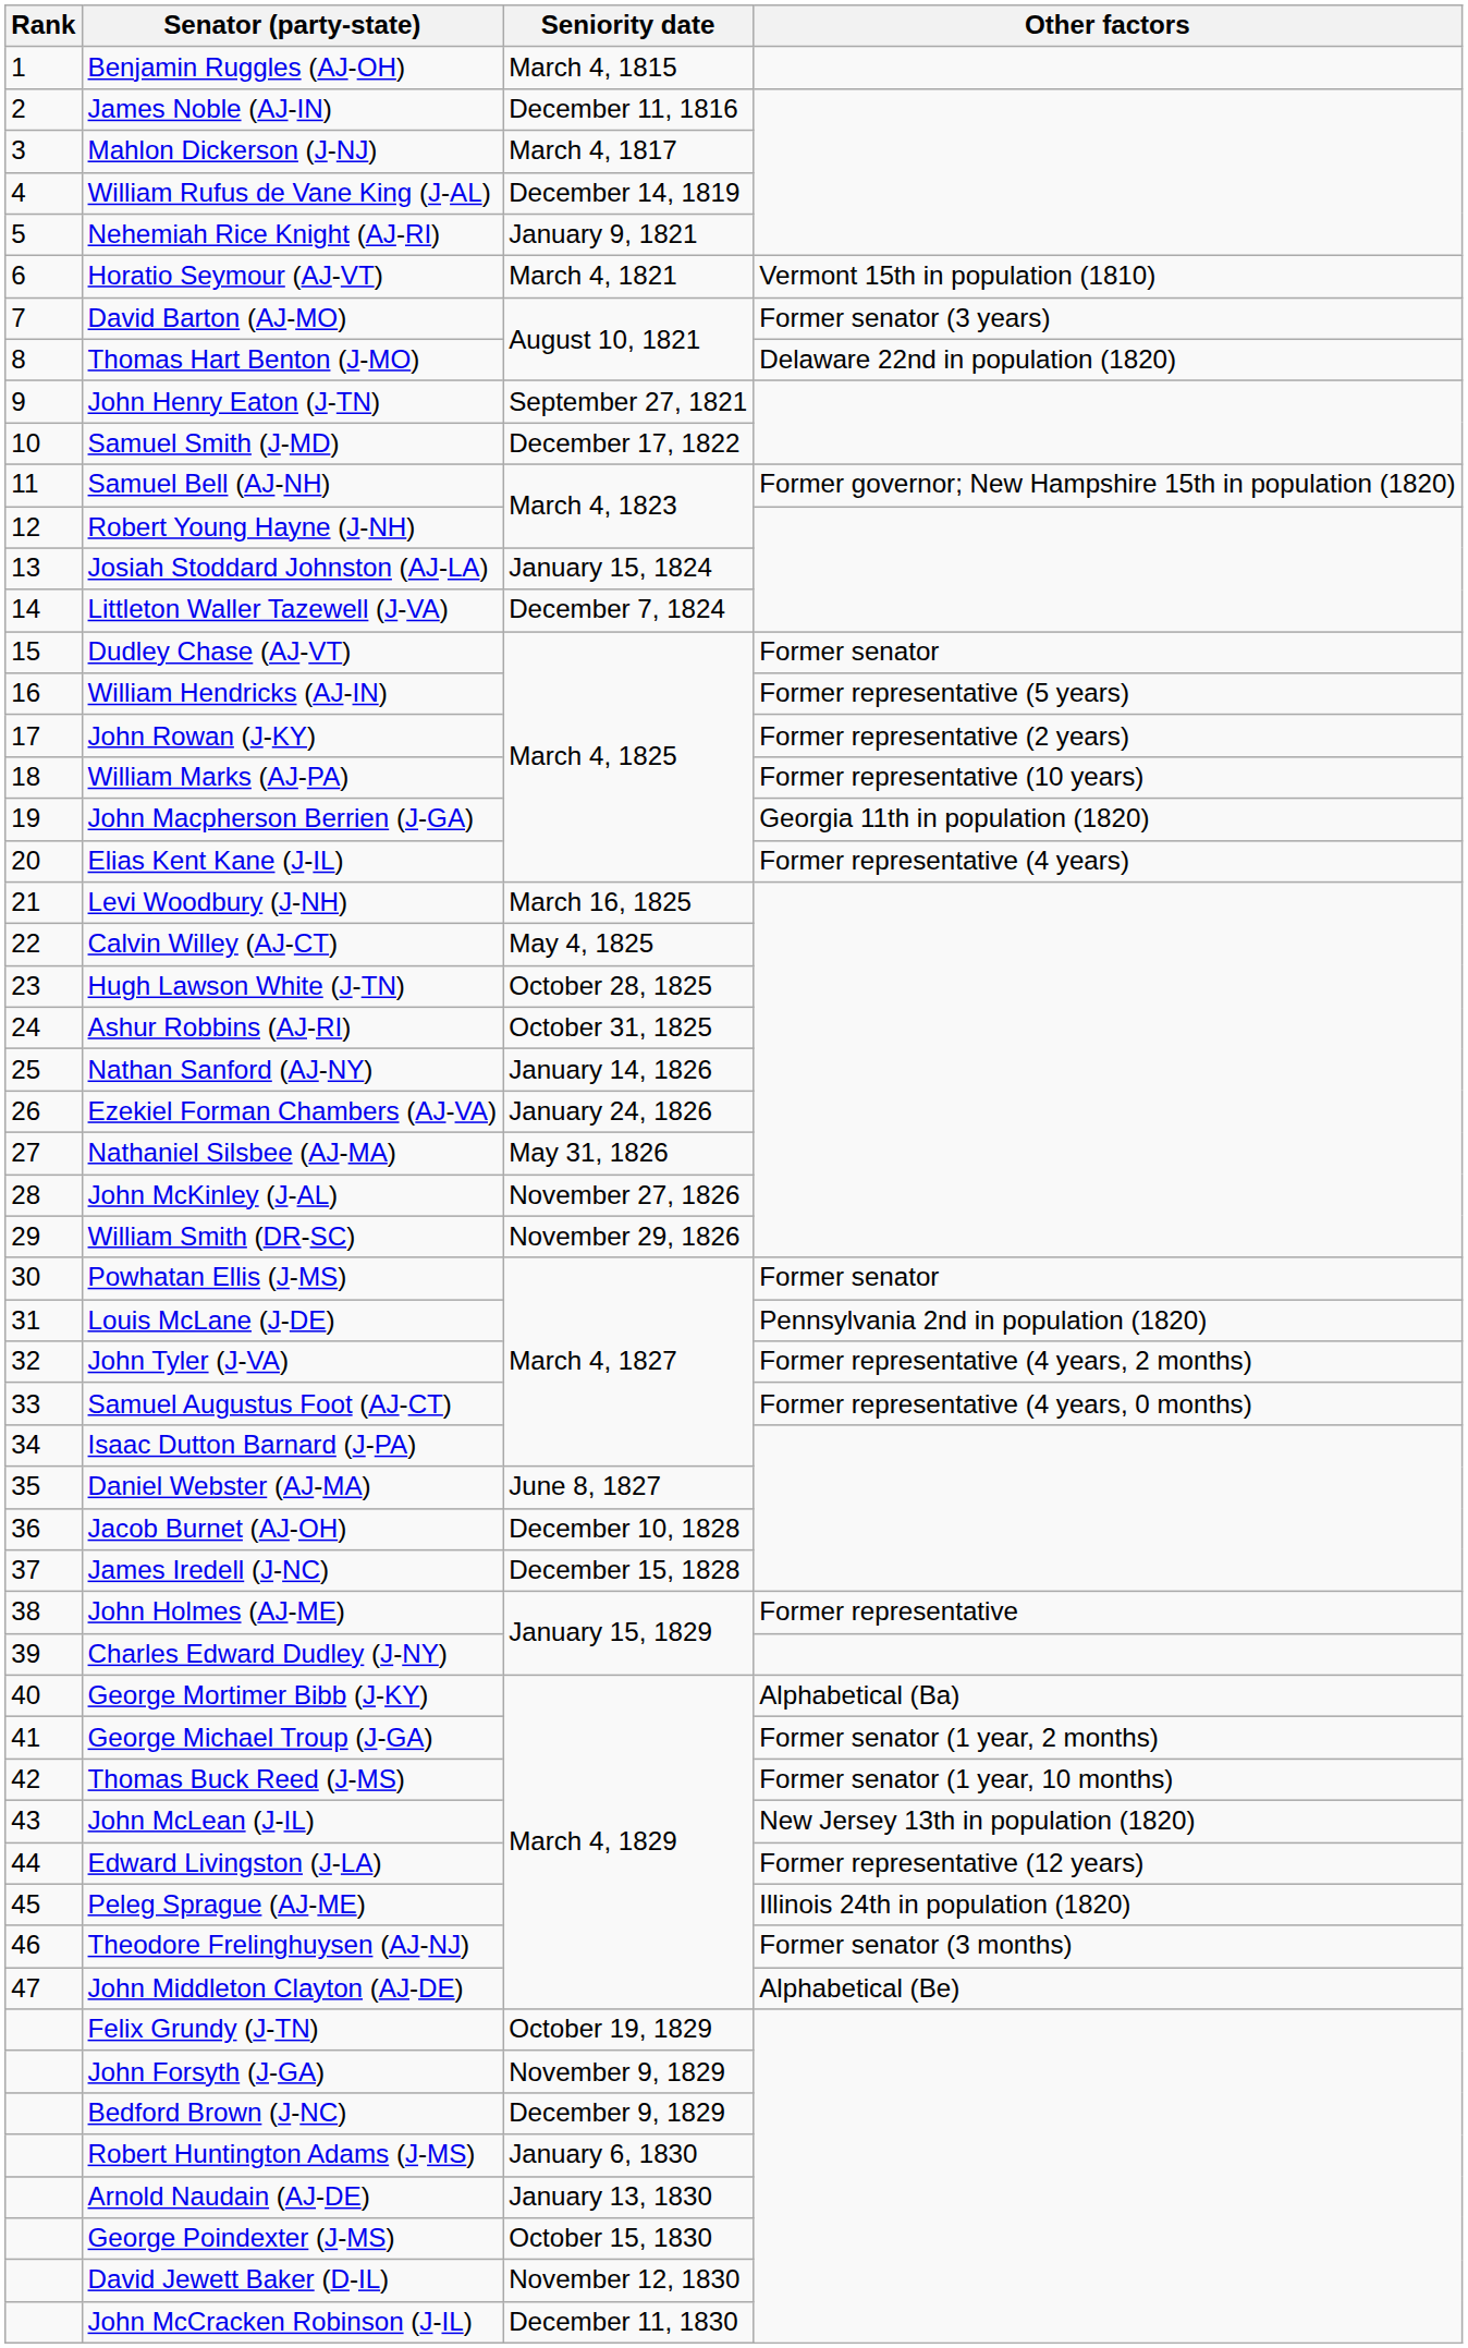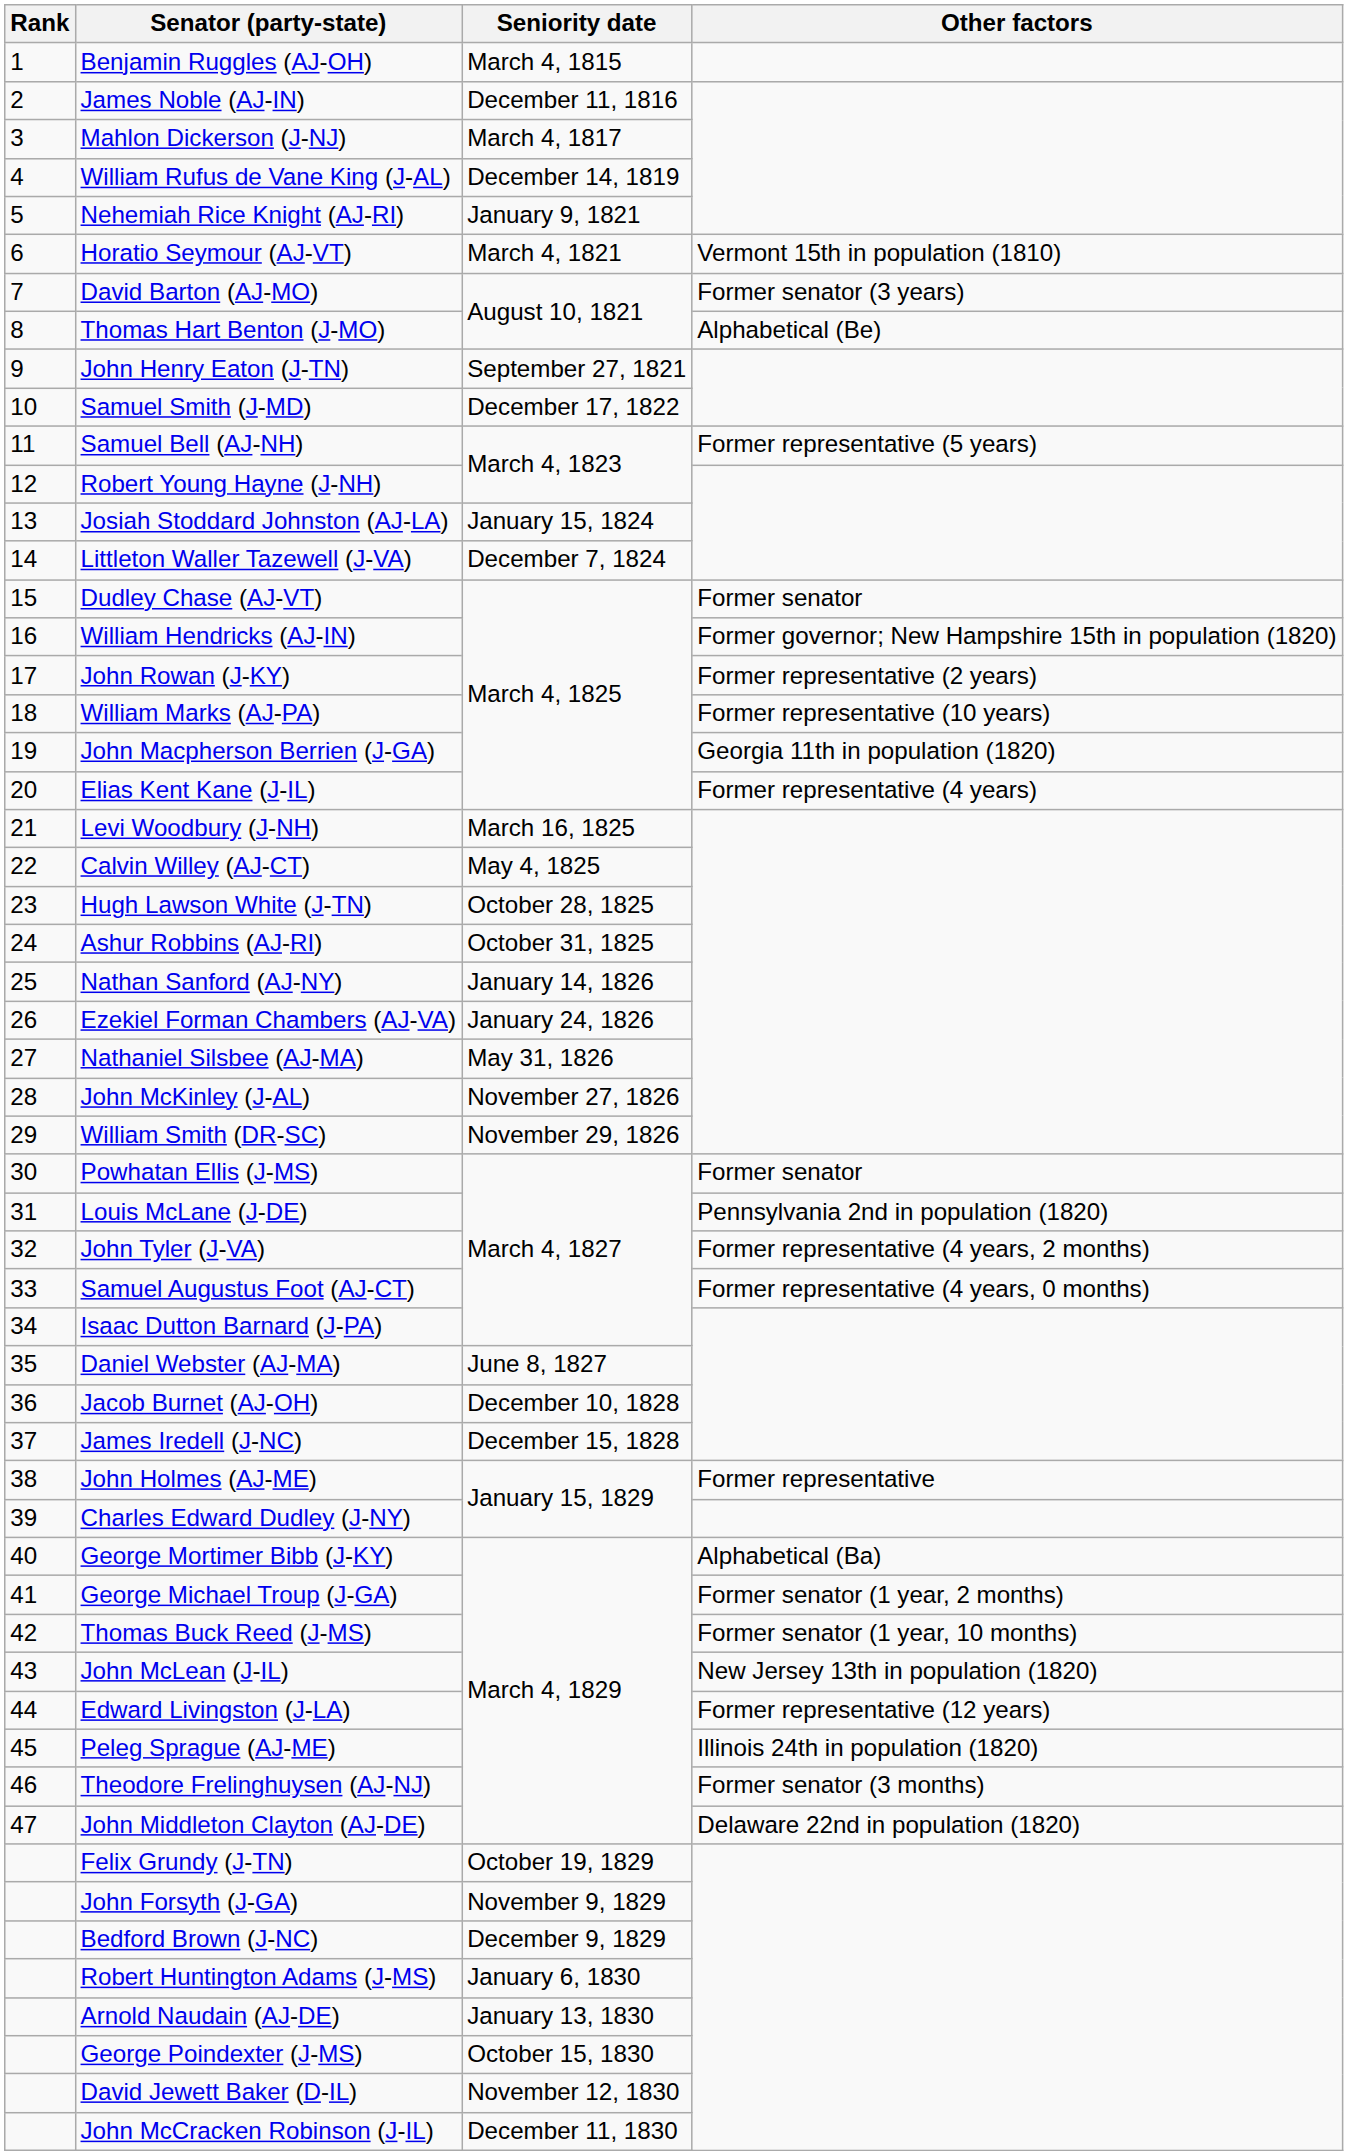Thomas Hart Benton (J-MO) | Other factors: Delaware 22nd in population (1820) -> Alphabetical (Be)
Samuel Bell (AJ-NH) | Other factors: Former governor; New Hampshire 15th in population (1820) -> Former representative (5 years)
William Hendricks (AJ-IN) | Other factors: Former representative (5 years) -> Former governor; New Hampshire 15th in population (1820)
John Middleton Clayton (AJ-DE) | Other factors: Alphabetical (Be) -> Delaware 22nd in population (1820)
